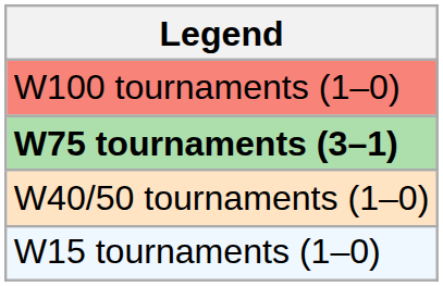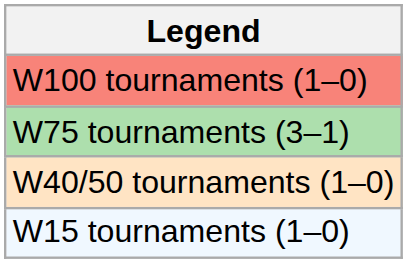row 3 | column 1: bold -> normal
